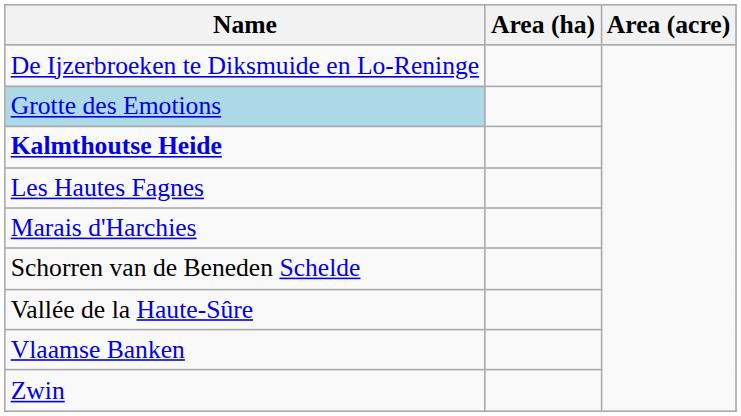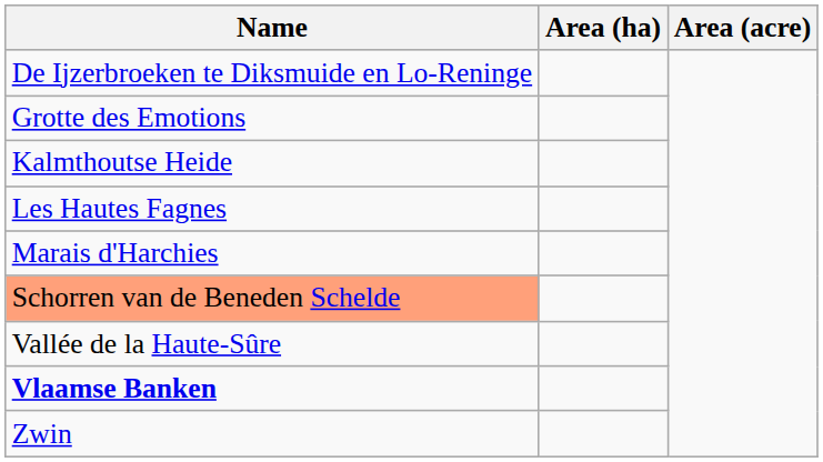Grotte des Emotions | Name: lightblue background -> no background
Kalmthoutse Heide | Name: bold -> normal
Schorren van de Beneden Schelde | Name: no background -> lightsalmon background
Vlaamse Banken | Name: normal -> bold
